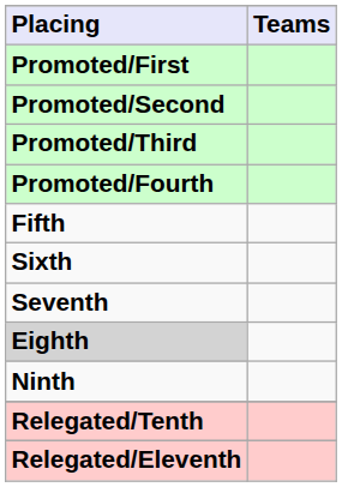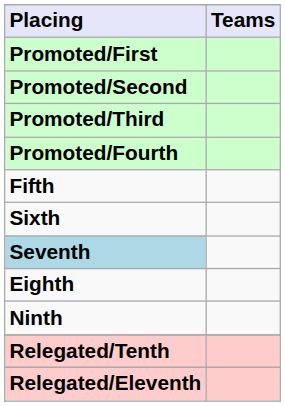Seventh | Placing: no background -> lightblue background
Eighth | Placing: lightgrey background -> no background
